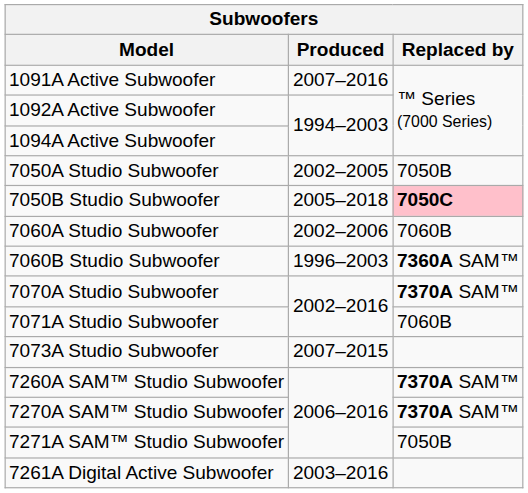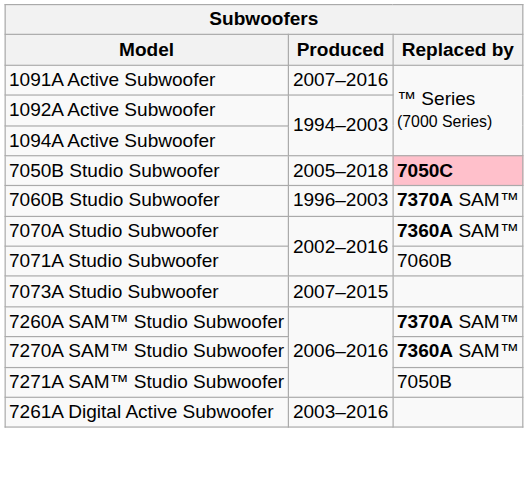- row: 7050A Studio Subwoofer | 2002–2005 | 7050B
- row: 7060A Studio Subwoofer | 2002–2006 | 7060B
7060B Studio Subwoofer | Replaced by: 7360A SAM™ -> 7370A SAM™
7070A Studio Subwoofer | Replaced by: 7370A SAM™ -> 7360A SAM™
7270A SAM™ Studio Subwoofer | Replaced by: 7370A SAM™ -> 7360A SAM™
